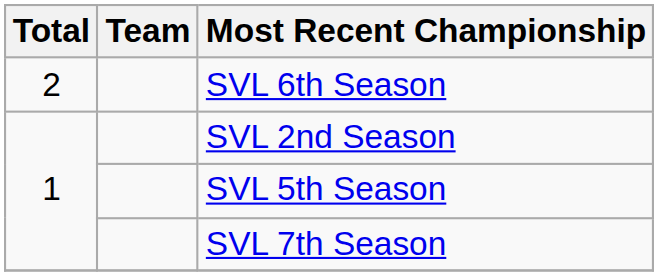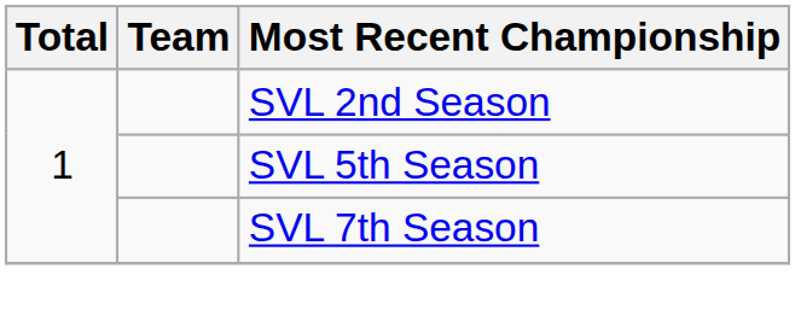- row: 2 | SVL 6th Season
